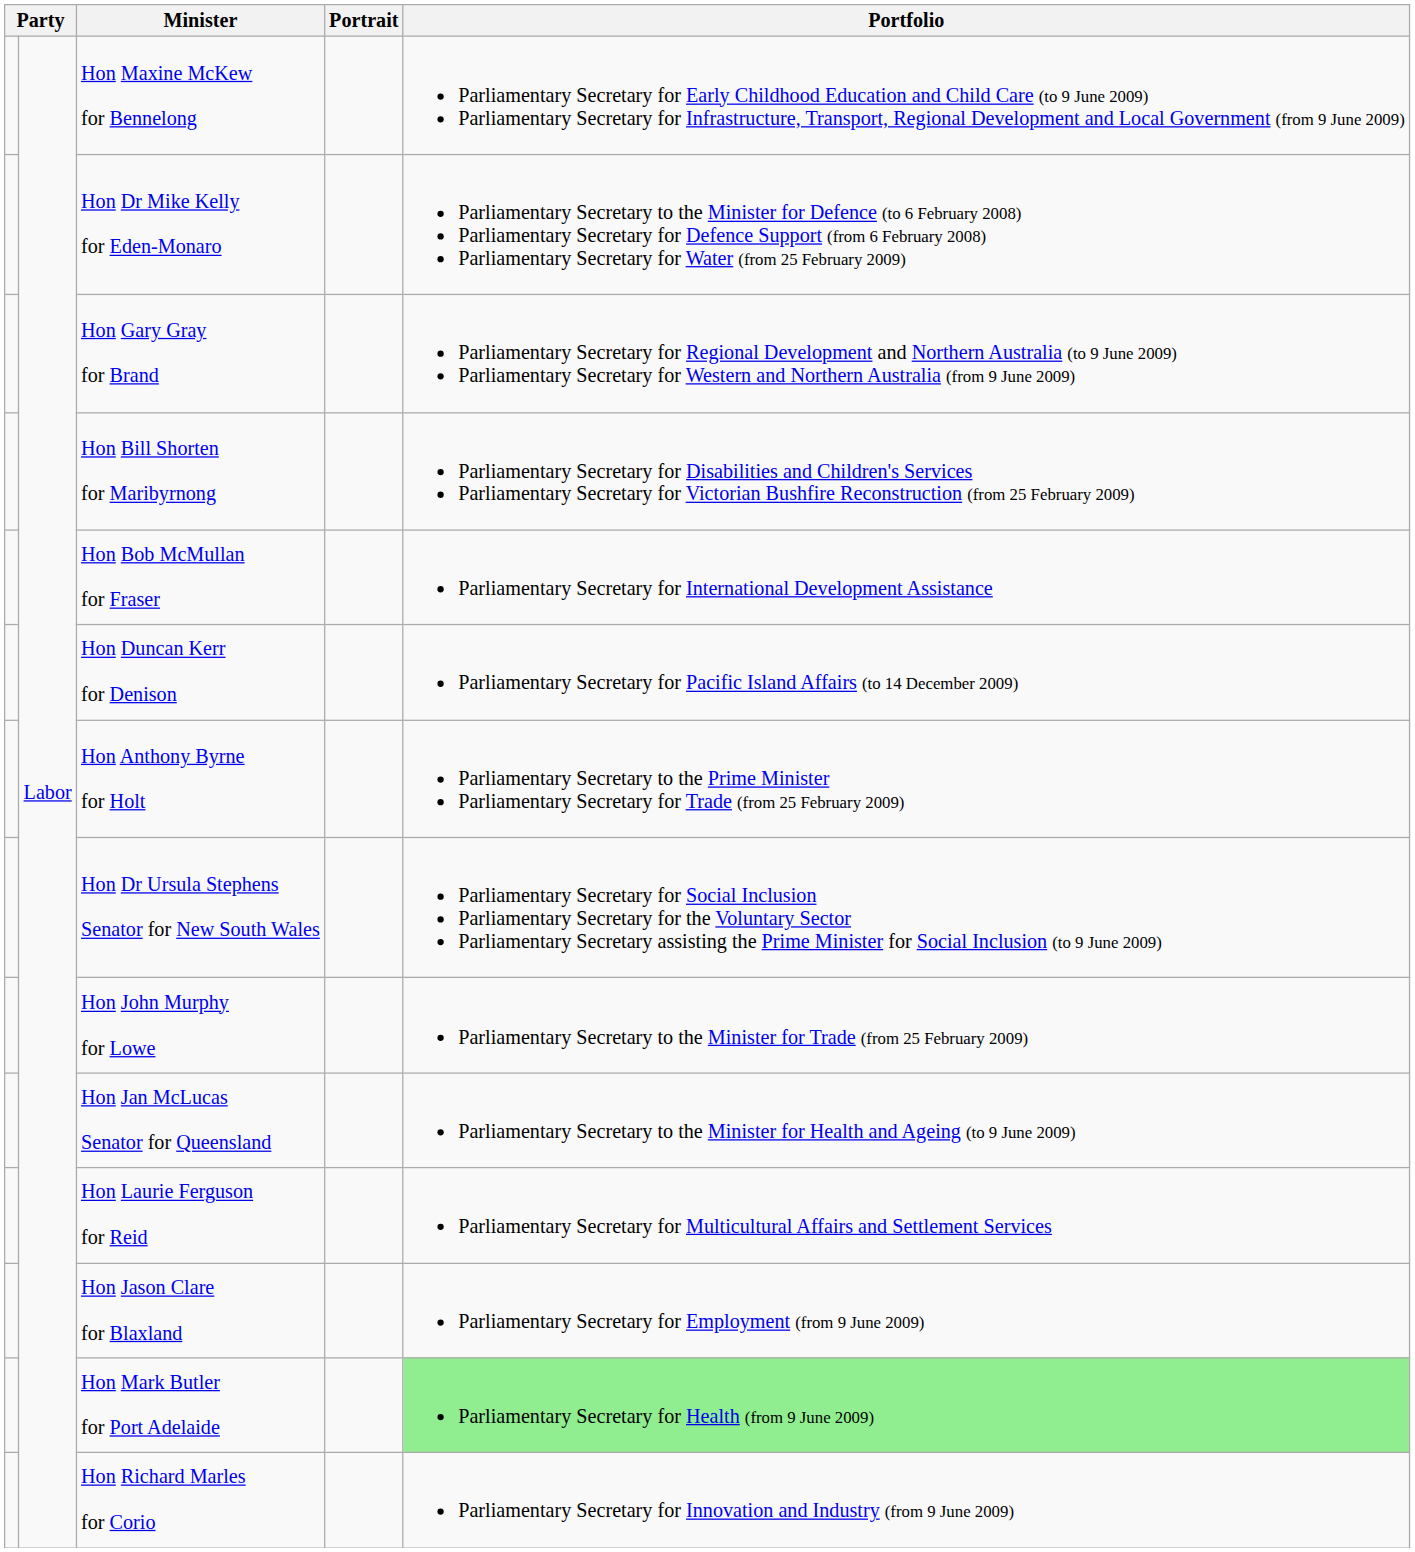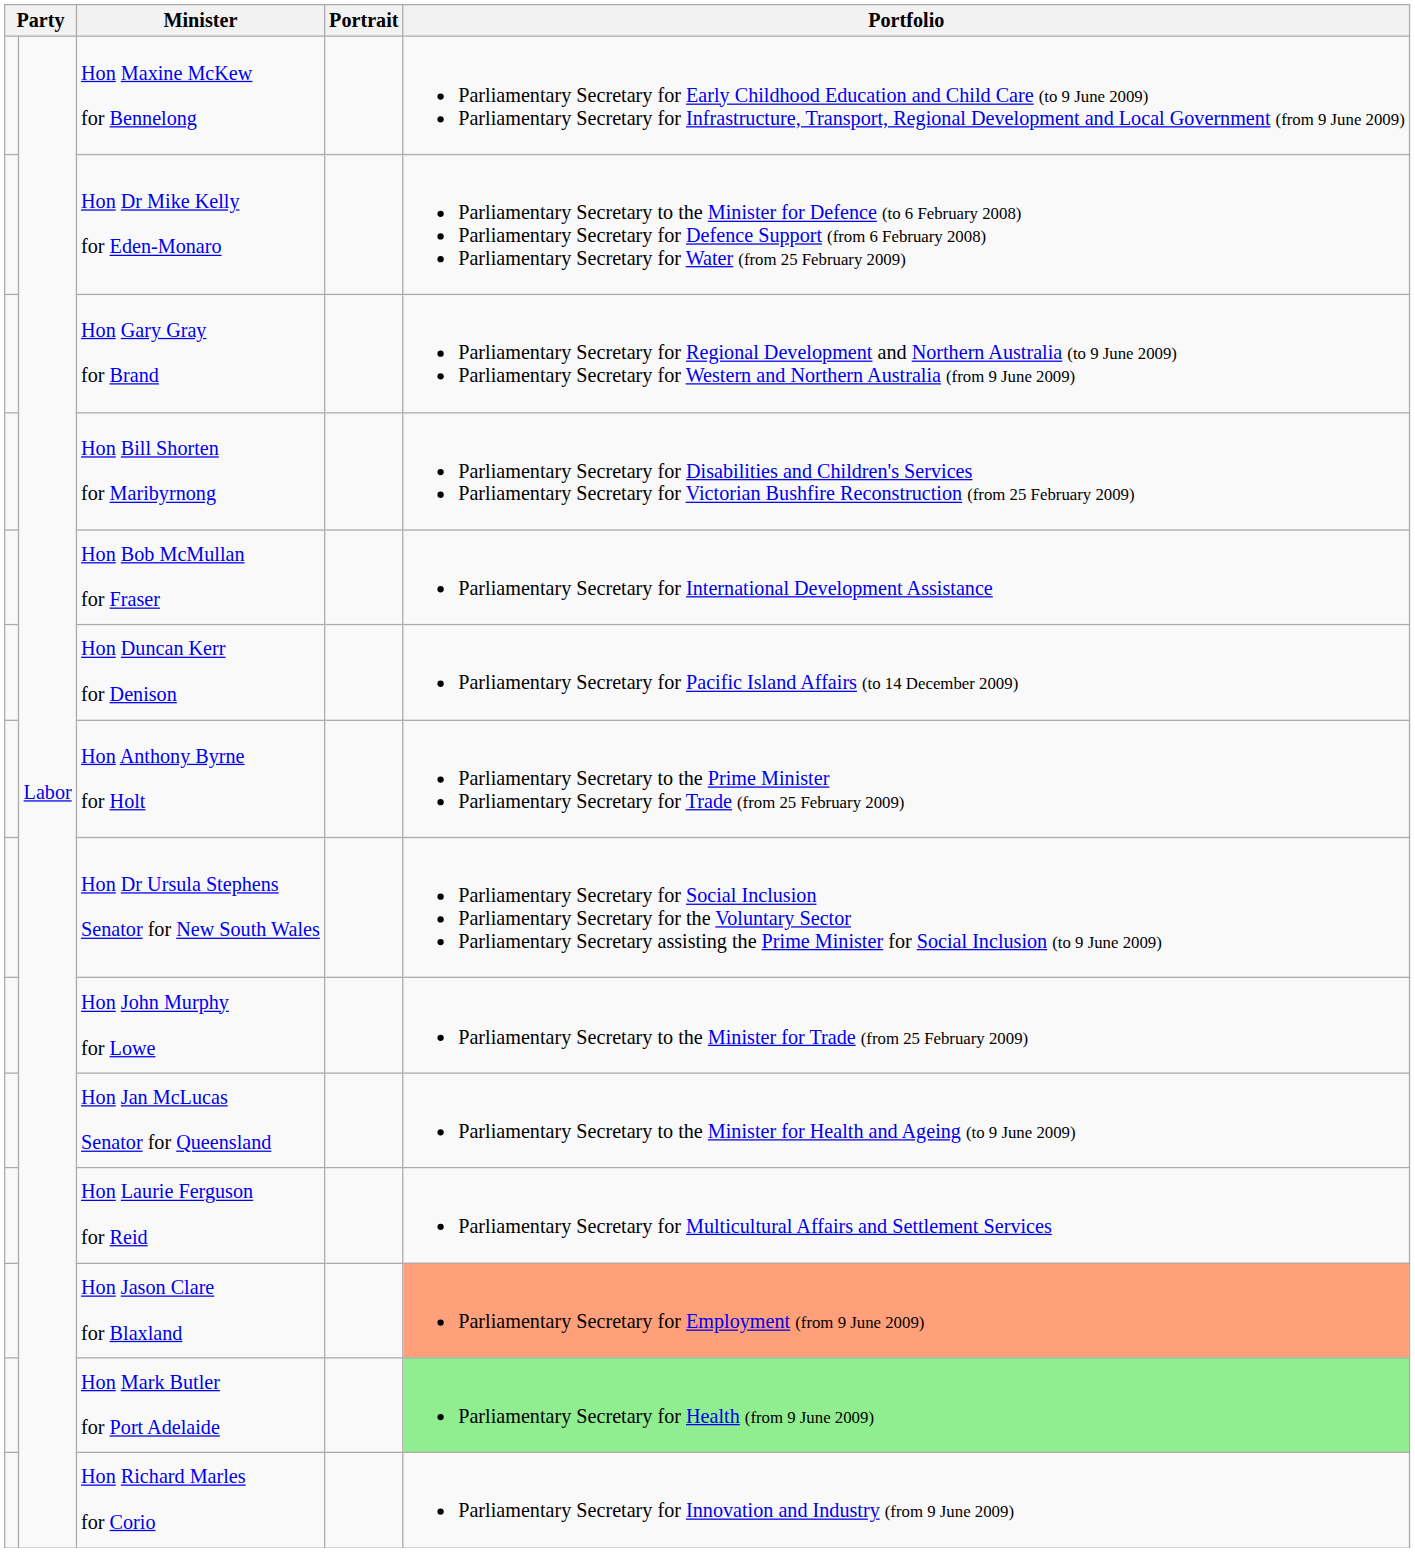Hon Jason Clare for Blaxland | Portfolio: no background -> lightsalmon background
